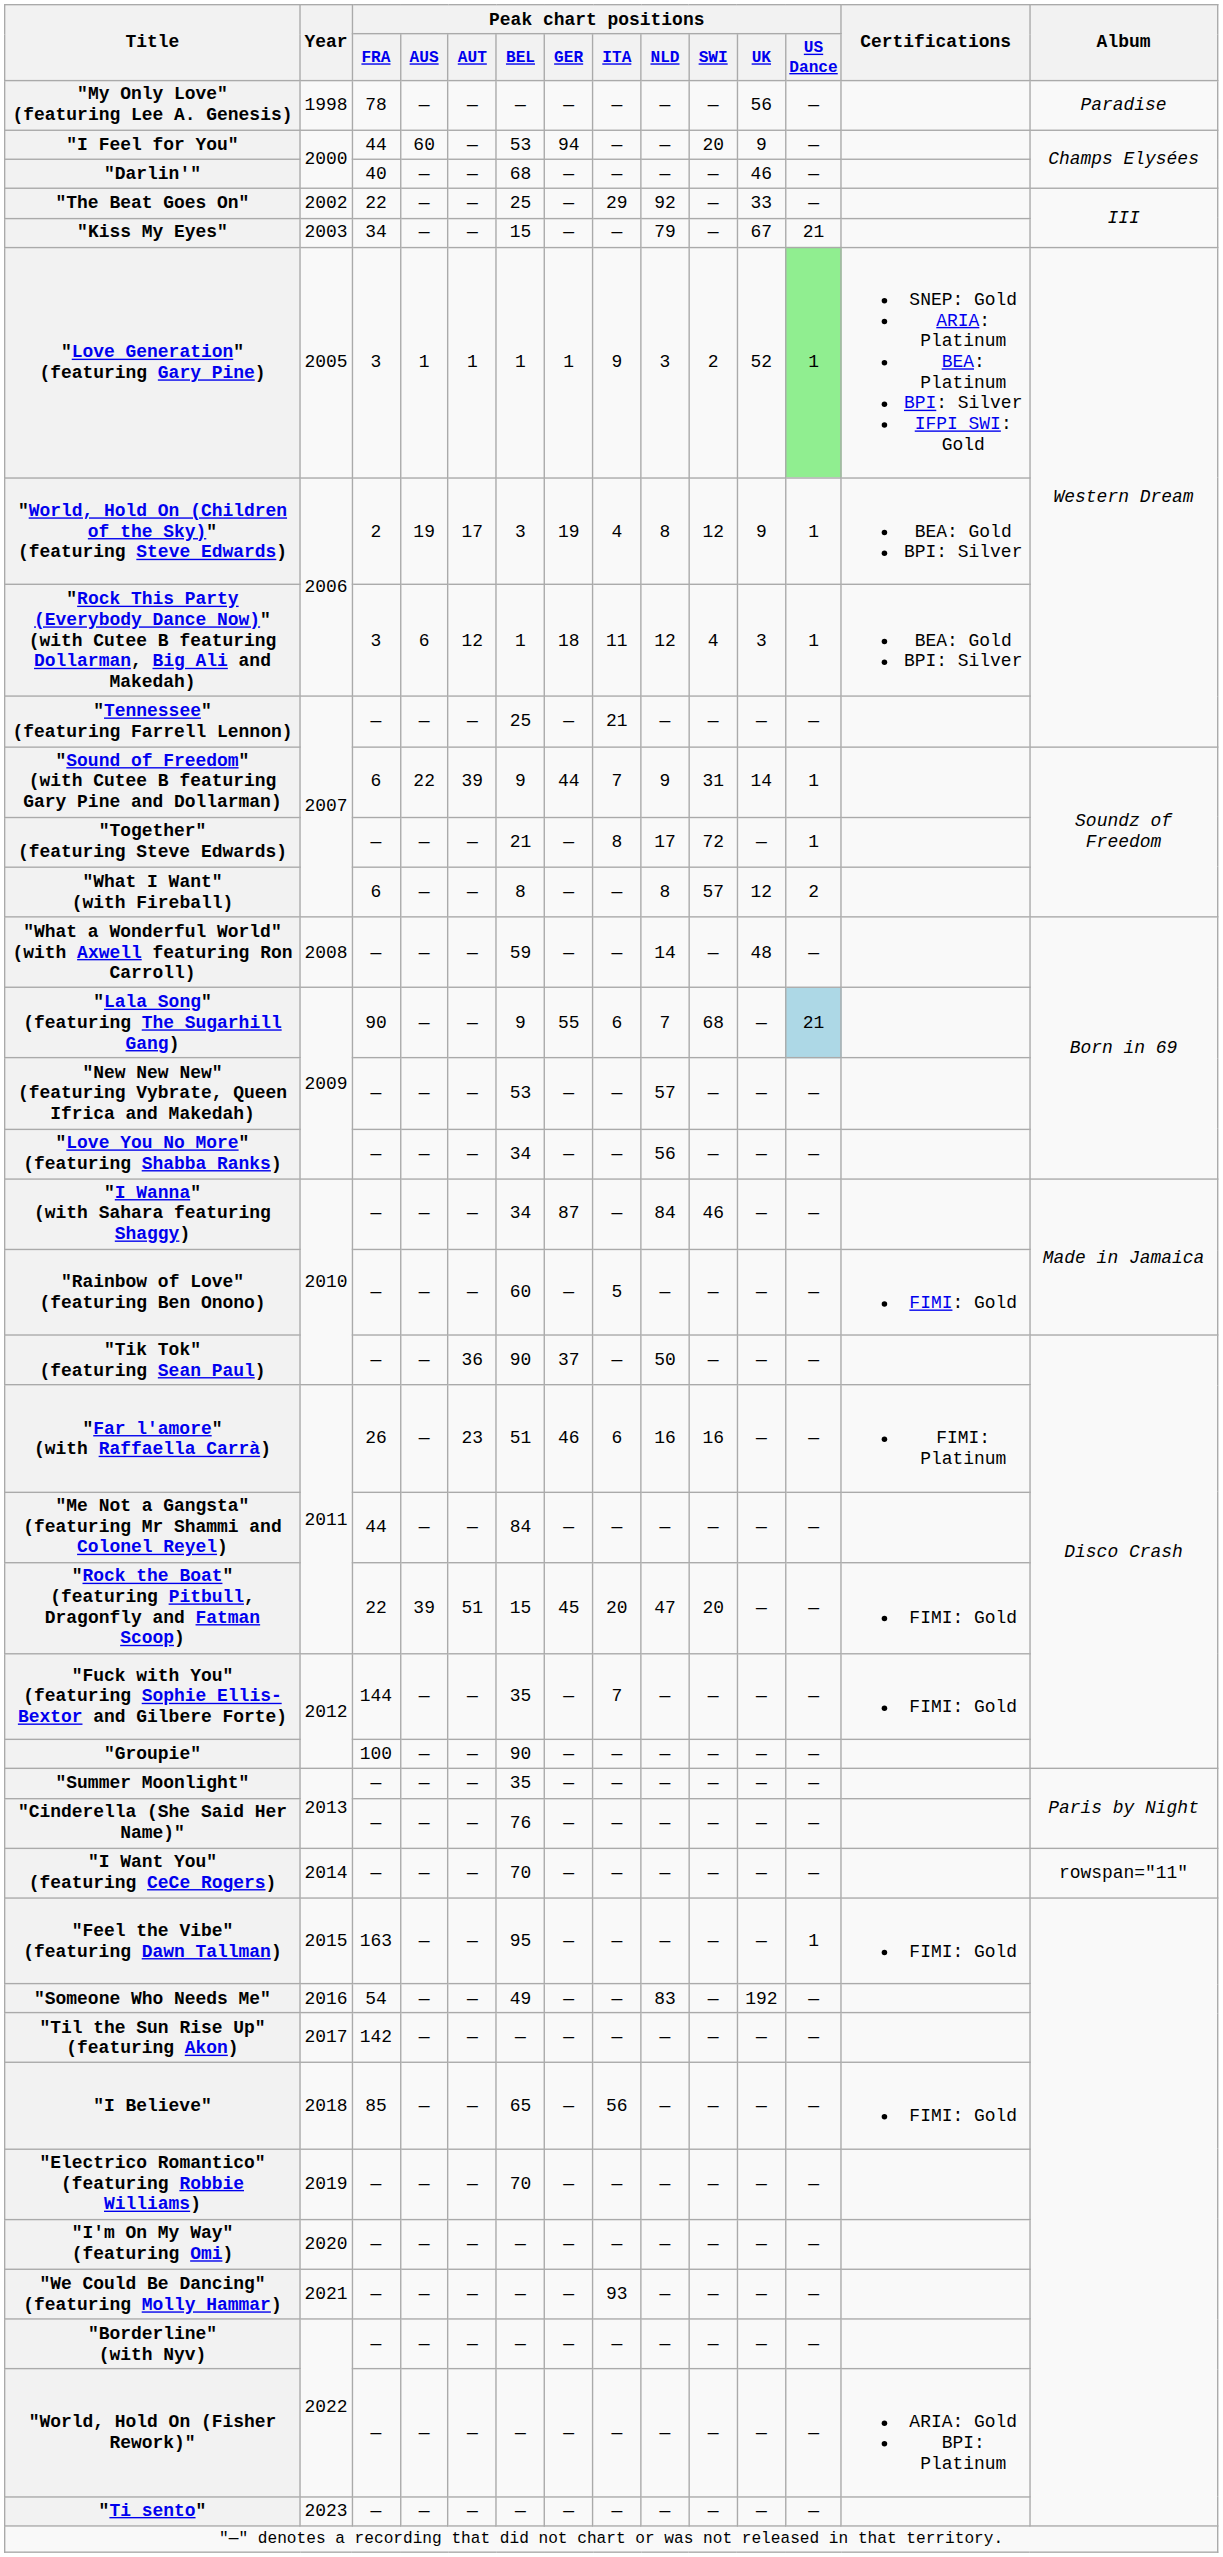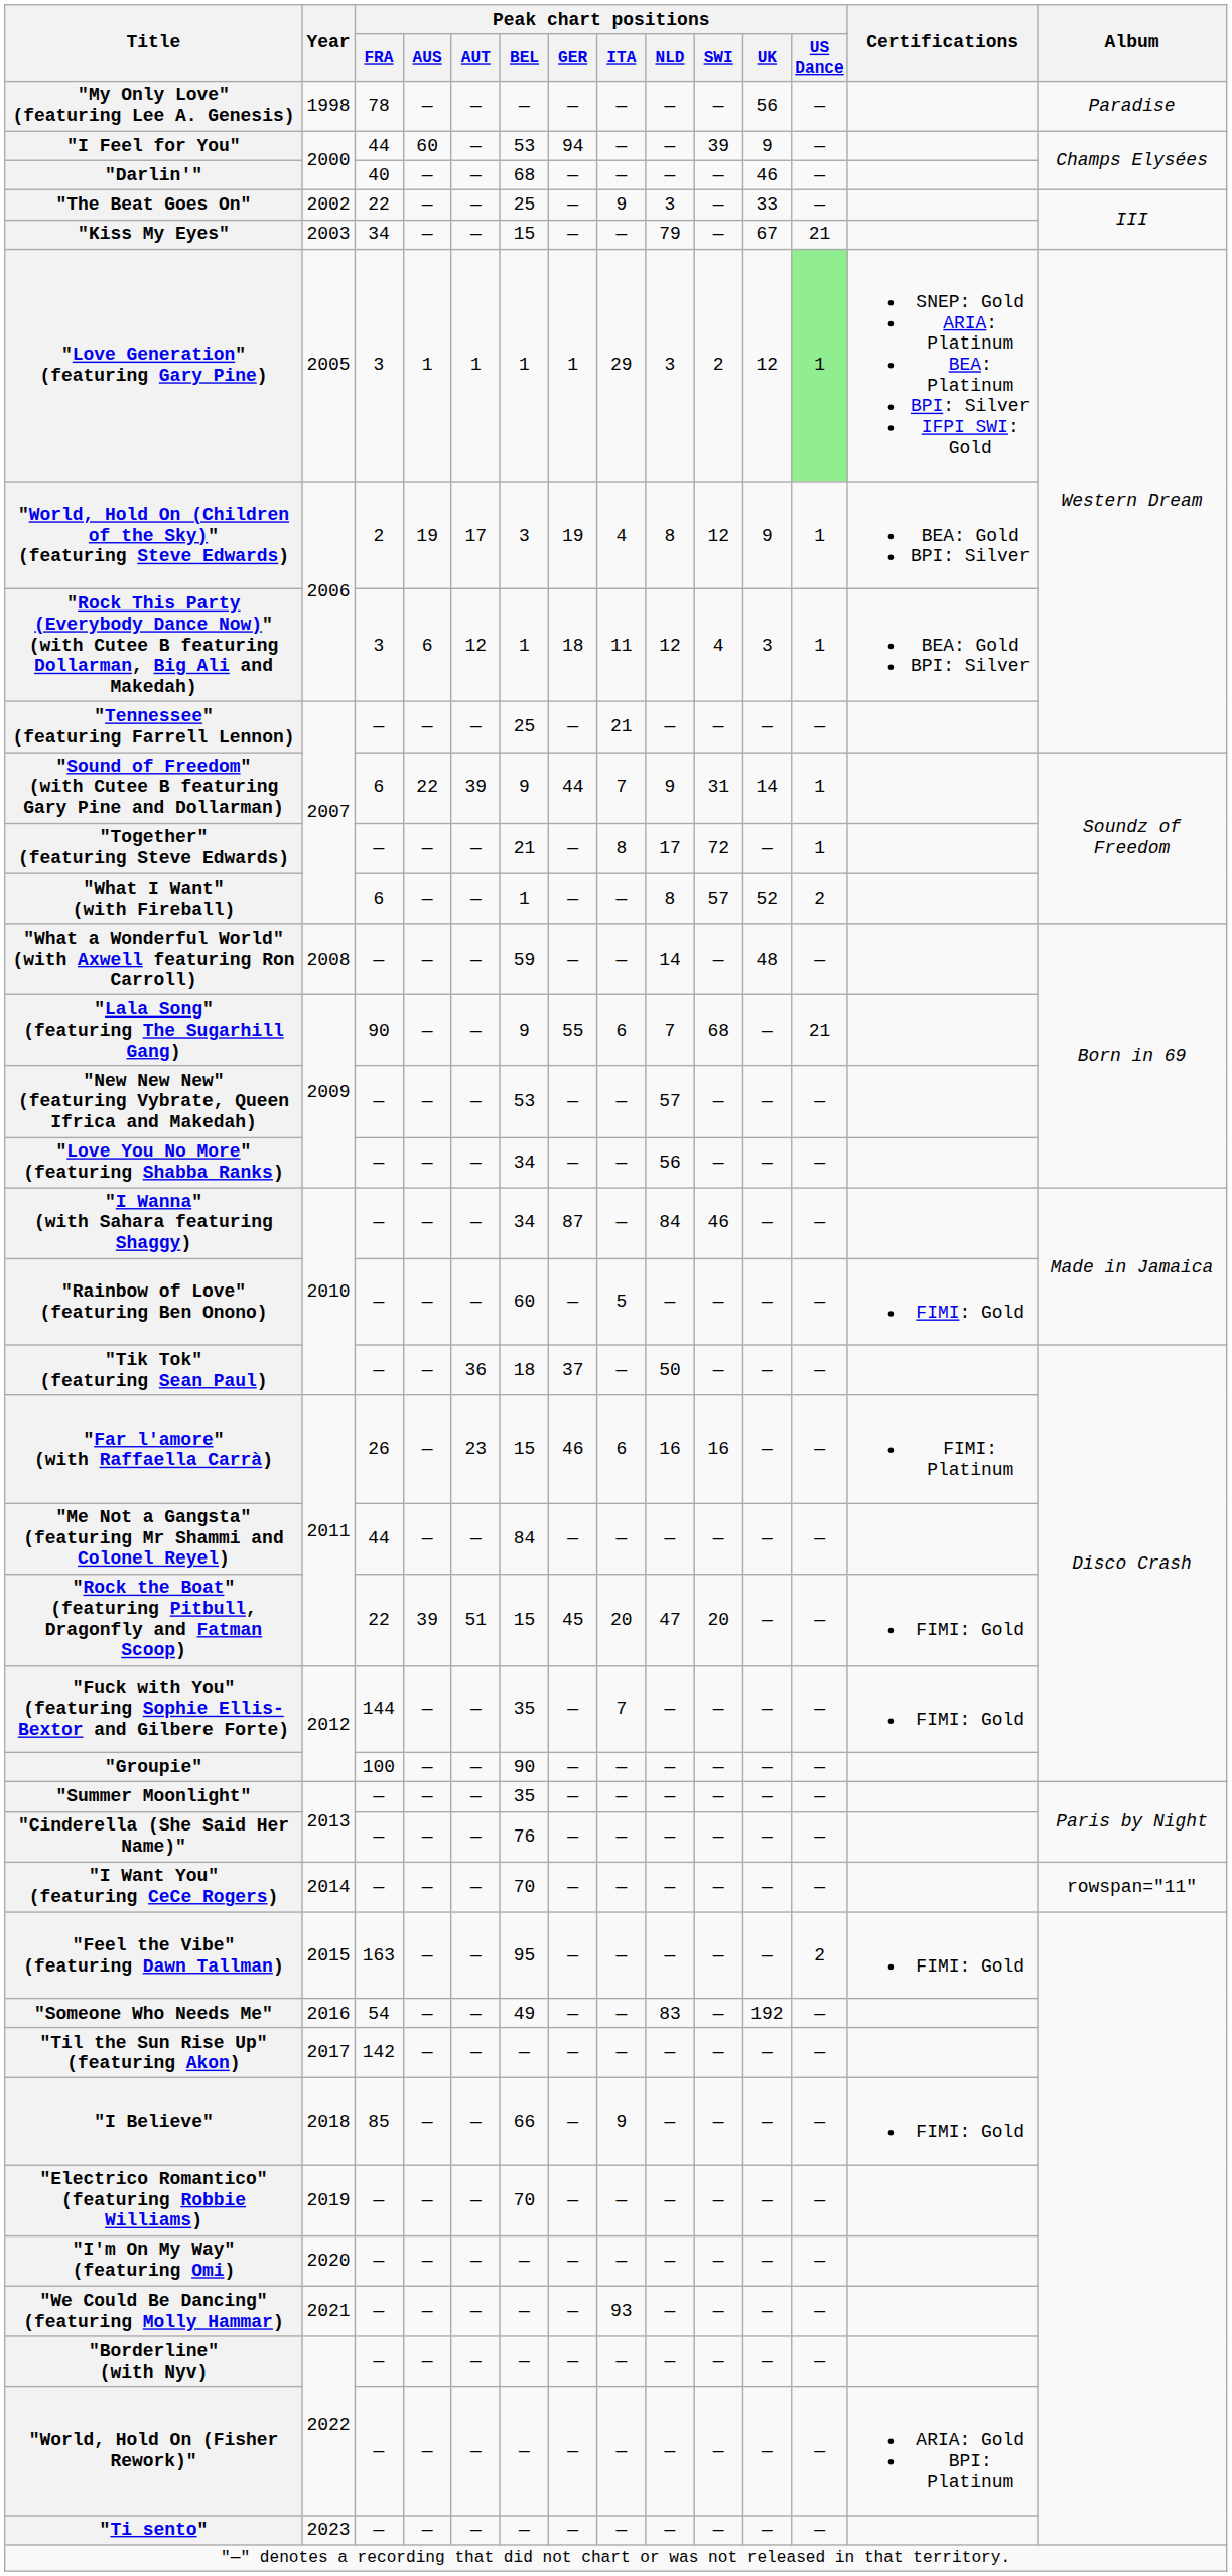"I Feel for You" | Peak chart positions / SWI: 20 -> 39
"The Beat Goes On" | Peak chart positions / ITA: 29 -> 9
"The Beat Goes On" | Peak chart positions / NLD: 92 -> 3
"Love Generation" (featuring Gary Pine) | Peak chart positions / ITA: 9 -> 29
"Love Generation" (featuring Gary Pine) | Peak chart positions / UK: 52 -> 12
"What I Want" (with Fireball) | Peak chart positions / BEL: 8 -> 1
"What I Want" (with Fireball) | Peak chart positions / UK: 12 -> 52
"Lala Song" (featuring The Sugarhill Gang) | Peak chart positions / US Dance: lightblue background -> no background
"Tik Tok" (featuring Sean Paul) | Peak chart positions / BEL: 90 -> 18
"Far l'amore" (with Raffaella Carrà) | Peak chart positions / BEL: 51 -> 15
"Feel the Vibe" (featuring Dawn Tallman) | Peak chart positions / US Dance: 1 -> 2
"I Believe" | Peak chart positions / BEL: 65 -> 66
"I Believe" | Peak chart positions / ITA: 56 -> 9
